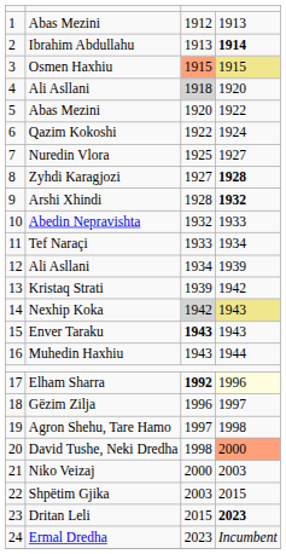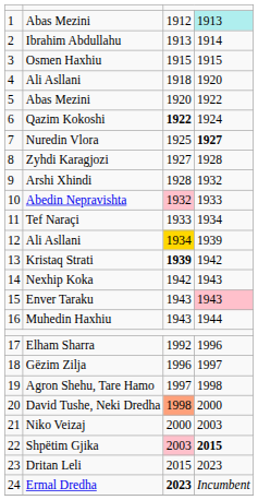1 / Abas Mezini | column 4: no background -> paleturquoise background
Ibrahim Abdullahu | column 4: bold -> normal
Osmen Haxhiu | column 3: lightsalmon background -> no background
Osmen Haxhiu | column 4: khaki background -> no background
4 / Ali Asllani | column 3: lightgrey background -> no background
Qazim Kokoshi | column 3: normal -> bold
Nuredin Vlora | column 4: normal -> bold
Zyhdi Karagjozi | column 4: bold -> normal
Arshi Xhindi | column 4: bold -> normal
Abedin Nepravishta | column 3: no background -> pink background
12 / Ali Asllani | column 3: no background -> gold background
Kristaq Strati | column 3: normal -> bold
Nexhip Koka | column 3: lightgrey background -> no background
Nexhip Koka | column 4: khaki background -> no background
Enver Taraku | column 3: bold -> normal
Enver Taraku | column 4: no background -> pink background
Elham Sharra | column 3: bold -> normal
Elham Sharra | column 4: lightyellow background -> no background
David Tushe, Neki Dredha | column 3: no background -> lightsalmon background
David Tushe, Neki Dredha | column 4: lightsalmon background -> no background
Shpëtim Gjika | column 3: no background -> pink background
Shpëtim Gjika | column 4: normal -> bold
Dritan Leli | column 4: bold -> normal
Ermal Dredha | column 3: normal -> bold
